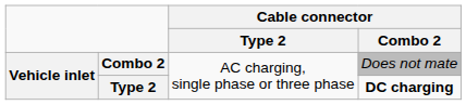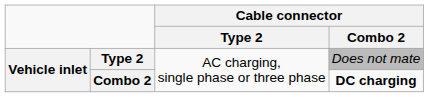row 3 | column 2: Combo 2 -> Type 2
row 4 | column 2: Type 2 -> Combo 2
